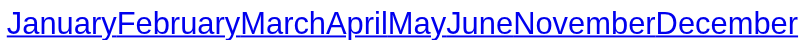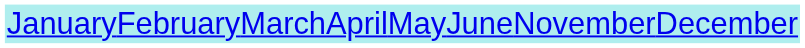row 1 | column 1: no background -> paleturquoise background
